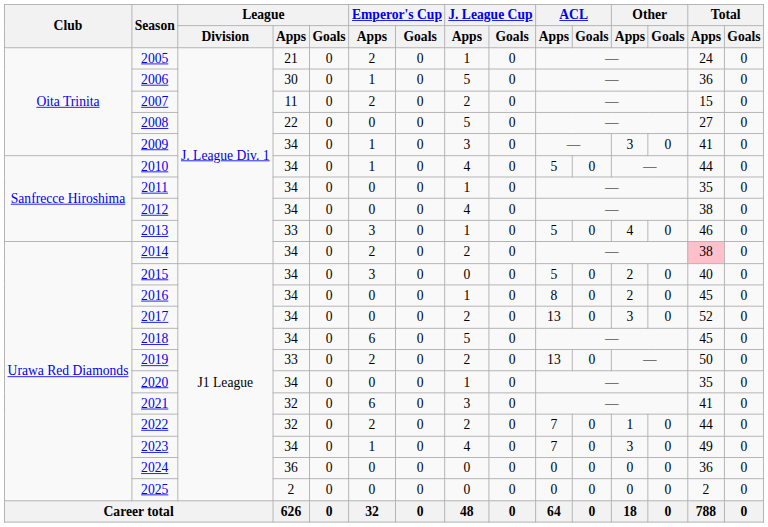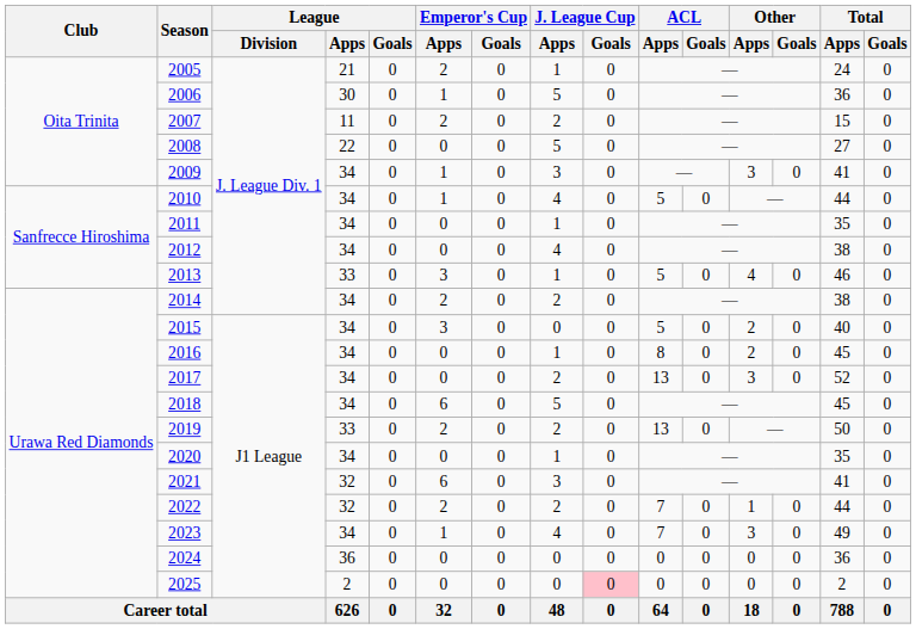2014 | Total / Apps: pink background -> no background
2025 | J. League Cup / Goals: no background -> pink background
